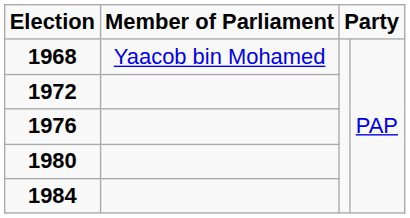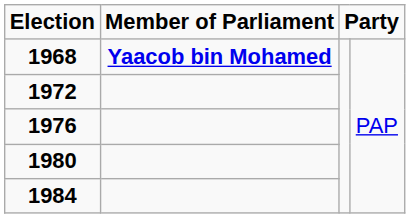1968 | Member of Parliament: normal -> bold
